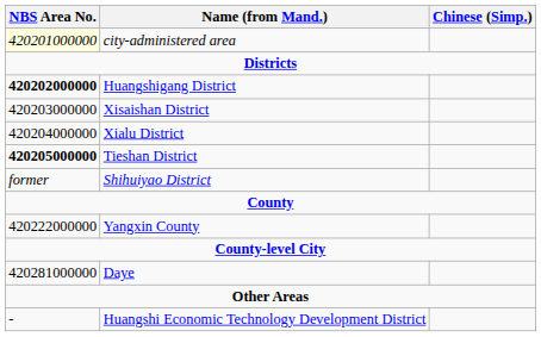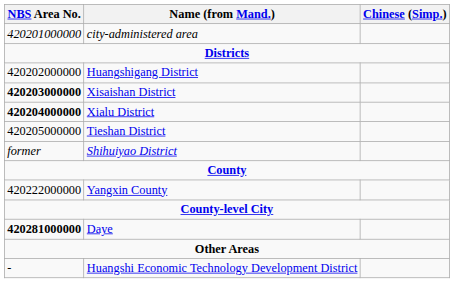city-administered area | NBS Area No.: lightyellow background -> no background
Huangshigang District | NBS Area No.: bold -> normal
Xisaishan District | NBS Area No.: normal -> bold
Xialu District | NBS Area No.: normal -> bold
Tieshan District | NBS Area No.: bold -> normal
Daye | NBS Area No.: normal -> bold
